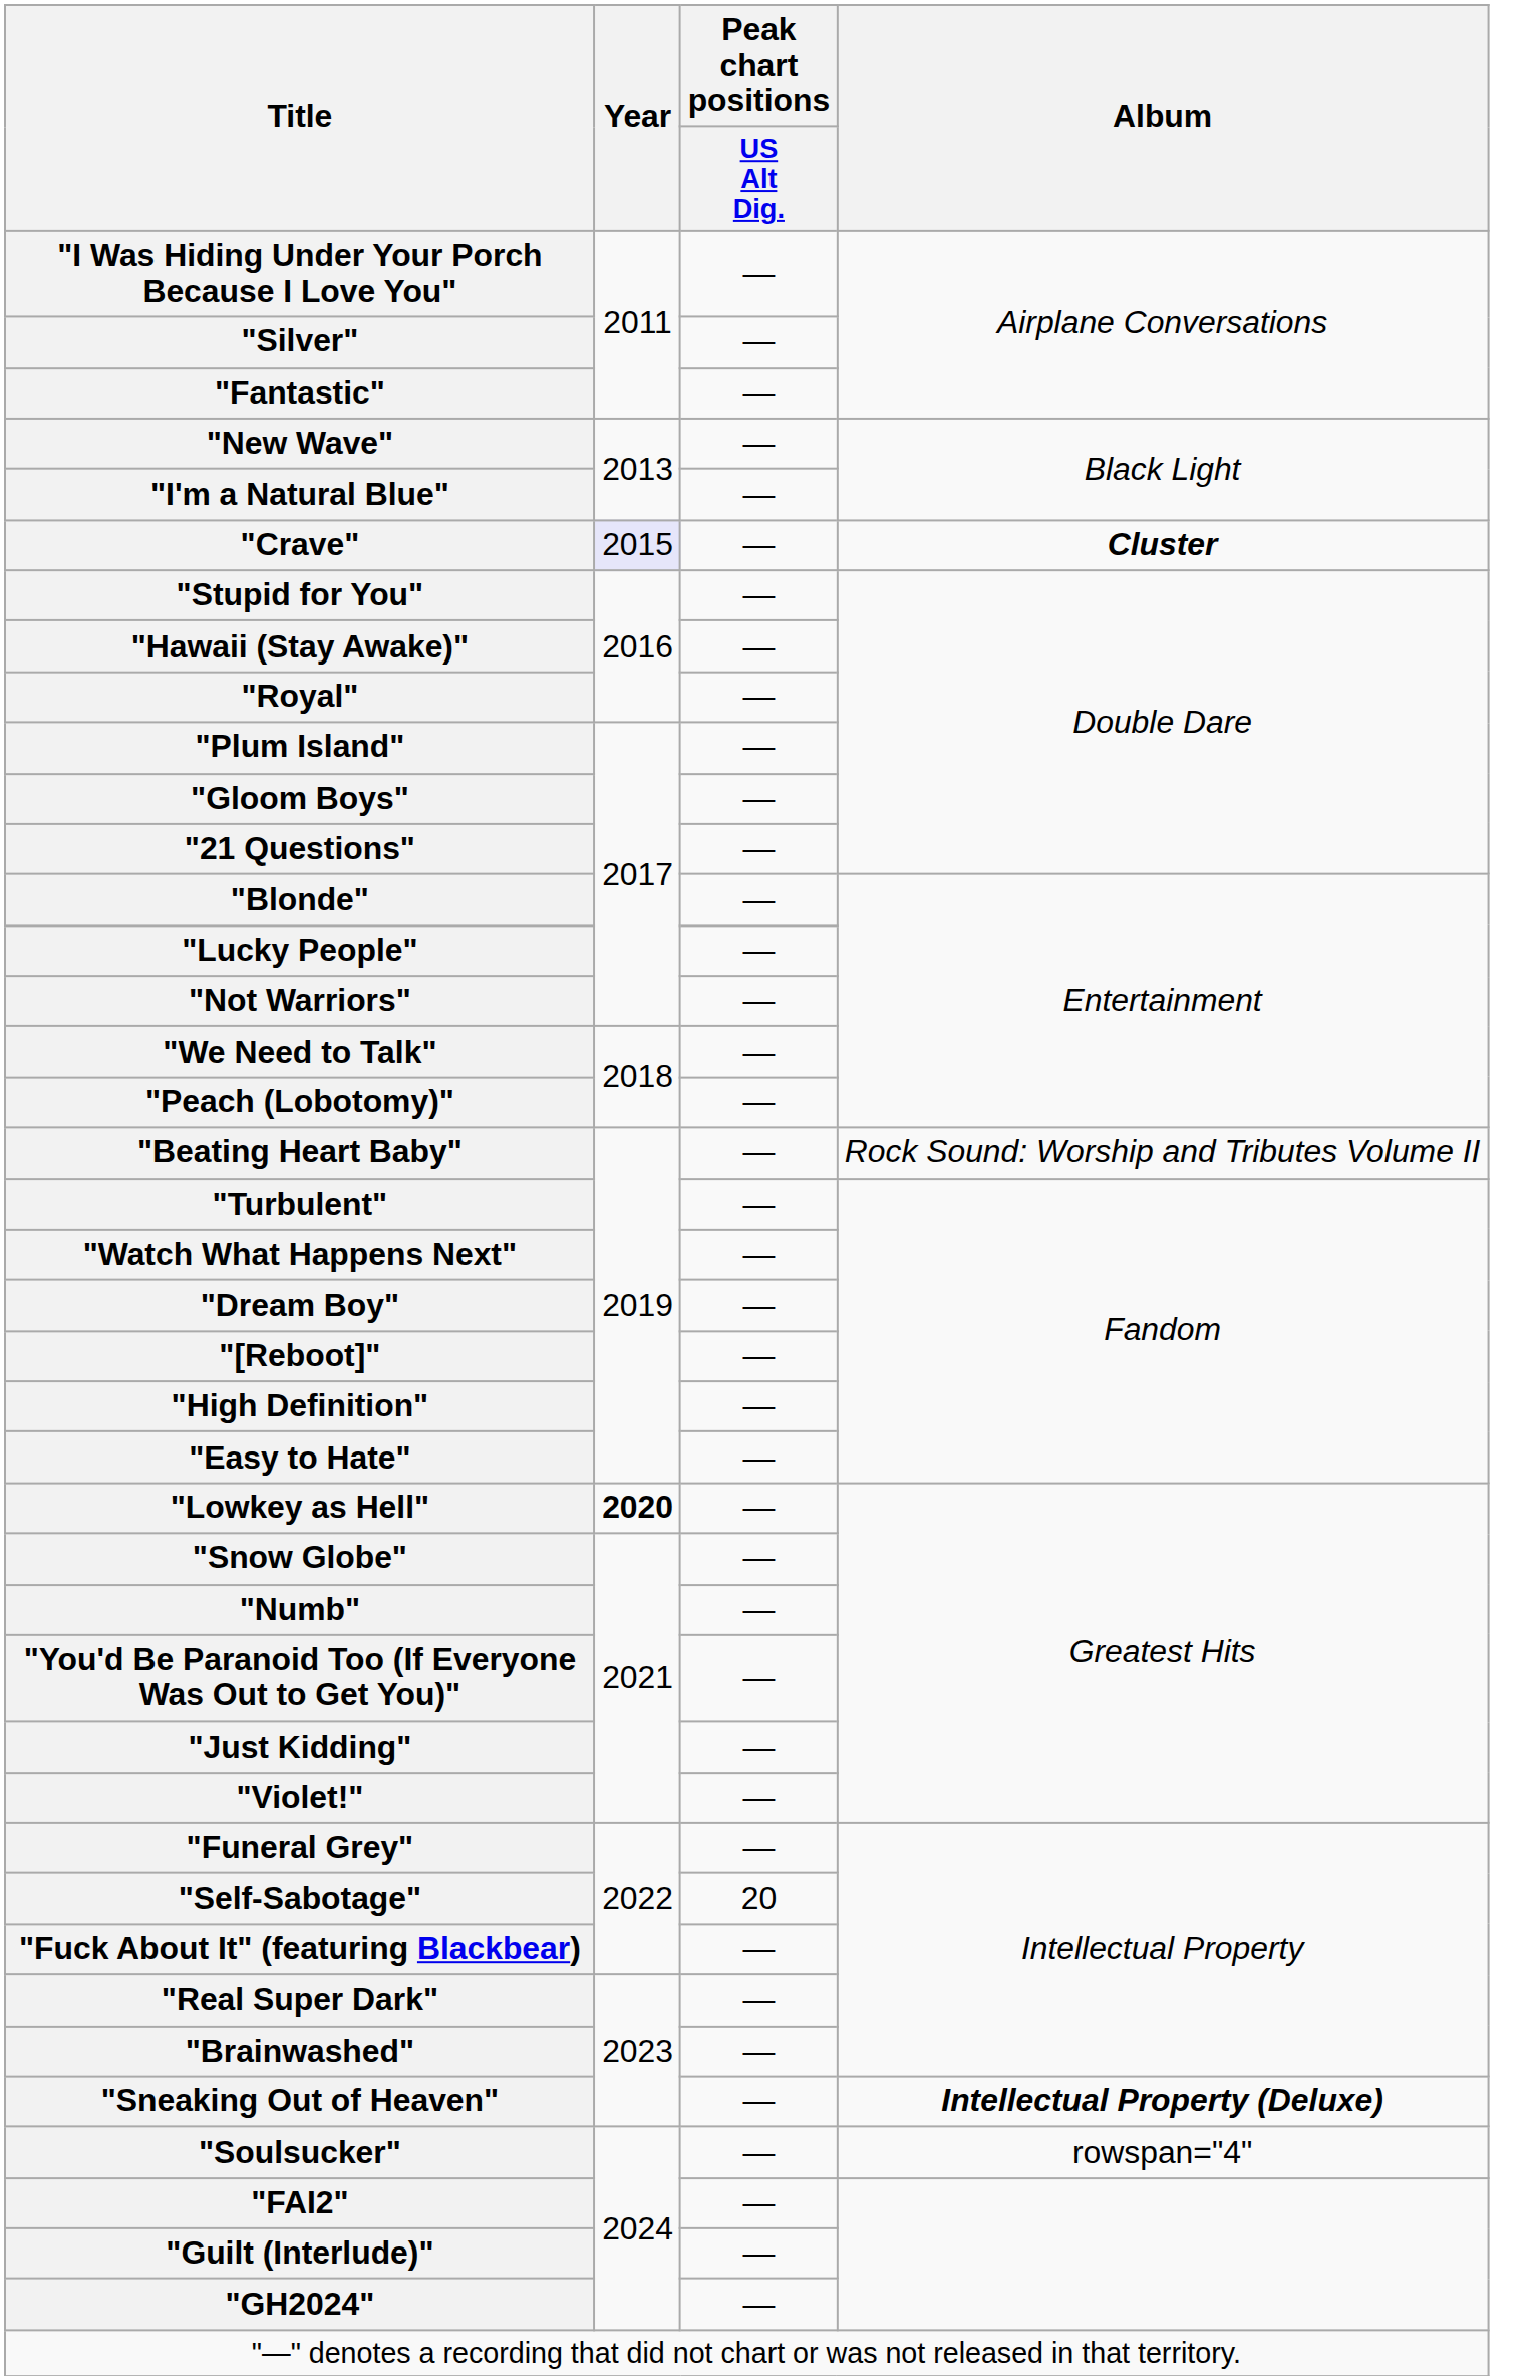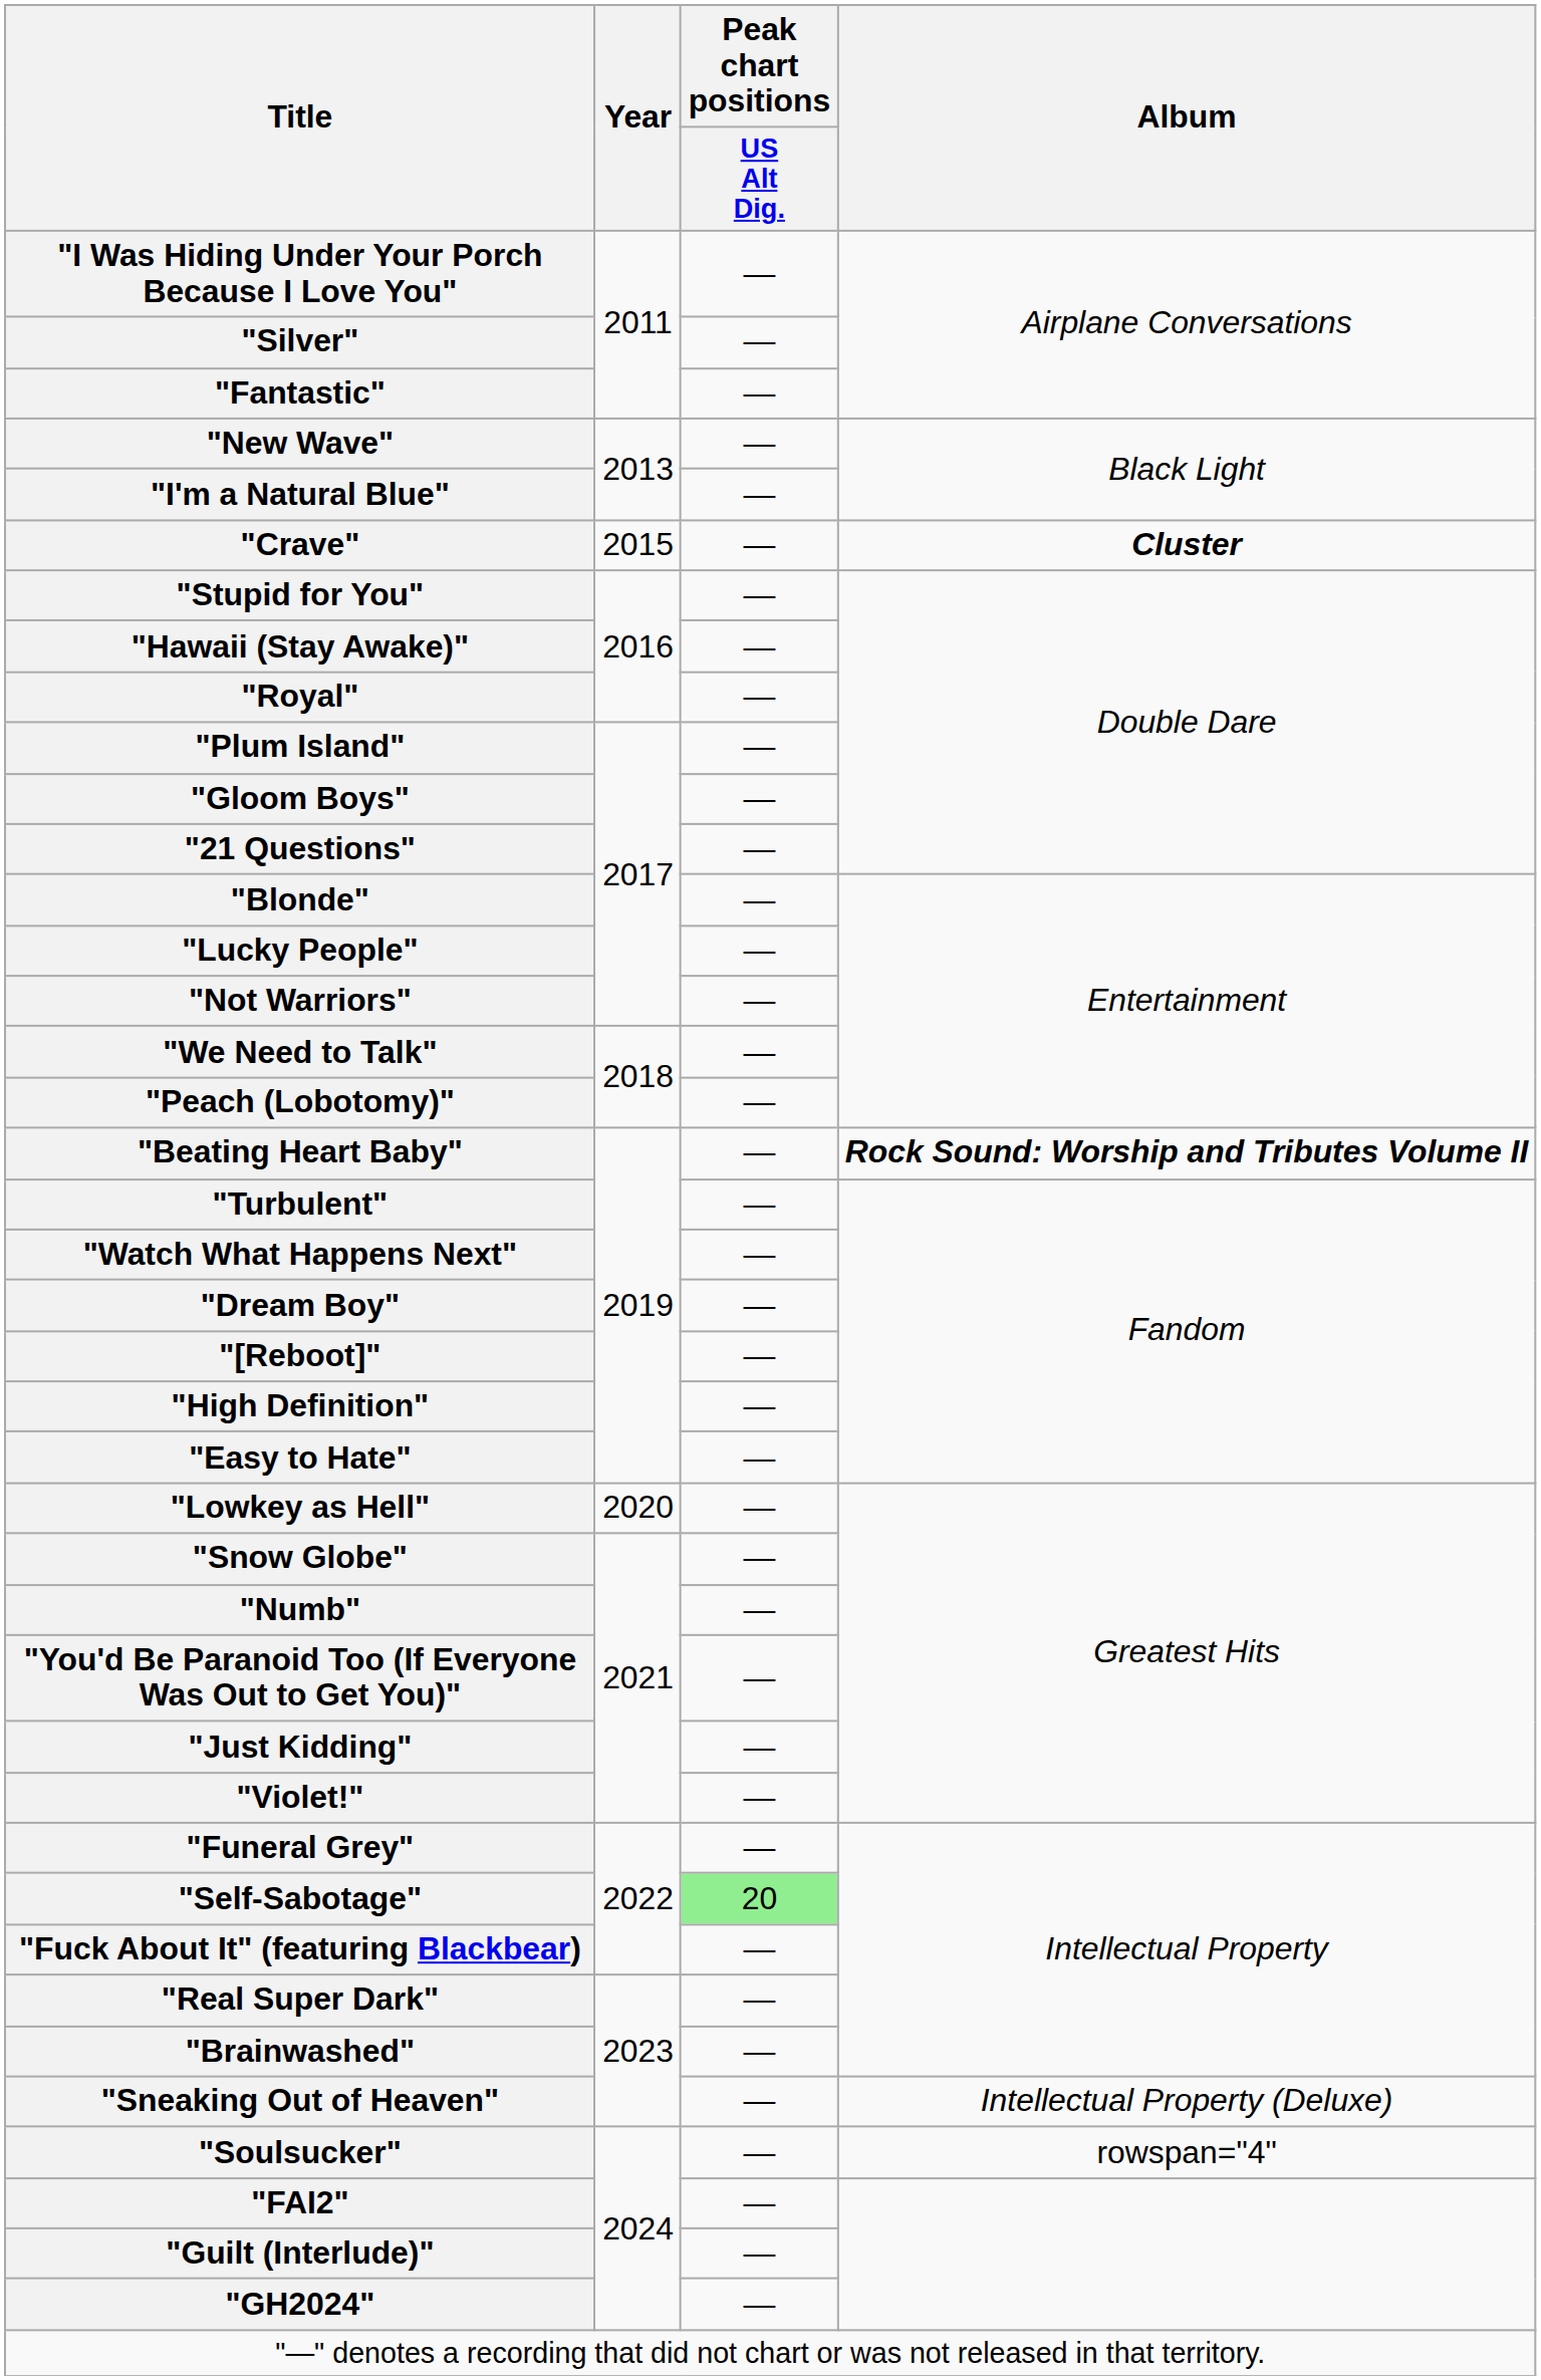"Crave" | Year: lavender background -> no background
"Beating Heart Baby" | Album: normal -> bold
"Lowkey as Hell" | Year: bold -> normal
"Self-Sabotage" | Peak chart positions / US Alt Dig.: no background -> lightgreen background
"Sneaking Out of Heaven" | Album: bold -> normal
